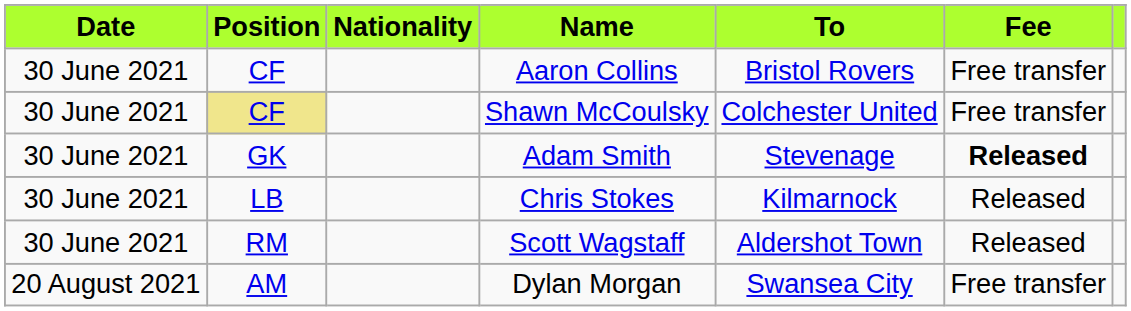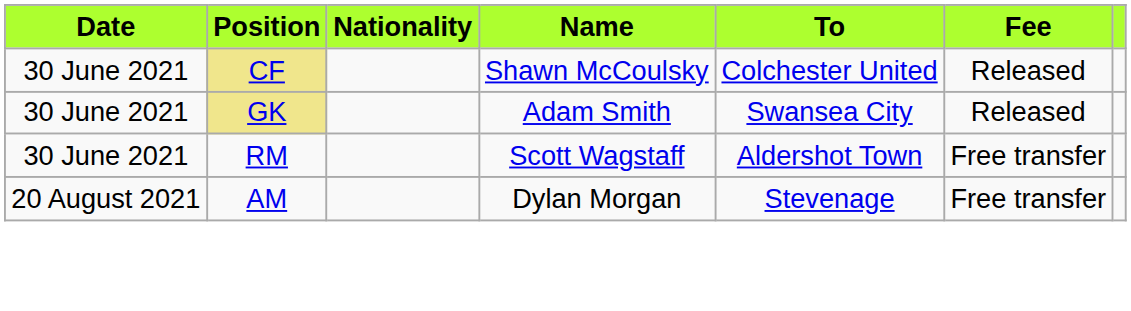- row: 30 June 2021 | CF | Aaron Collins | Bristol Rovers | Free transfer
Shawn McCoulsky | Fee: Free transfer -> Released
Adam Smith | Position: no background -> khaki background
Adam Smith | To: Stevenage -> Swansea City
Adam Smith | Fee: bold -> normal
- row: 30 June 2021 | LB | Chris Stokes | Kilmarnock | Released
Scott Wagstaff | Fee: Released -> Free transfer
Dylan Morgan | To: Swansea City -> Stevenage
